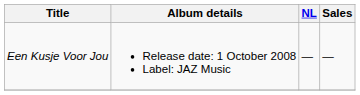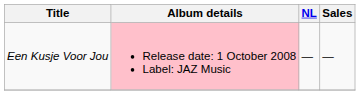Een Kusje Voor Jou | Album details: no background -> pink background
